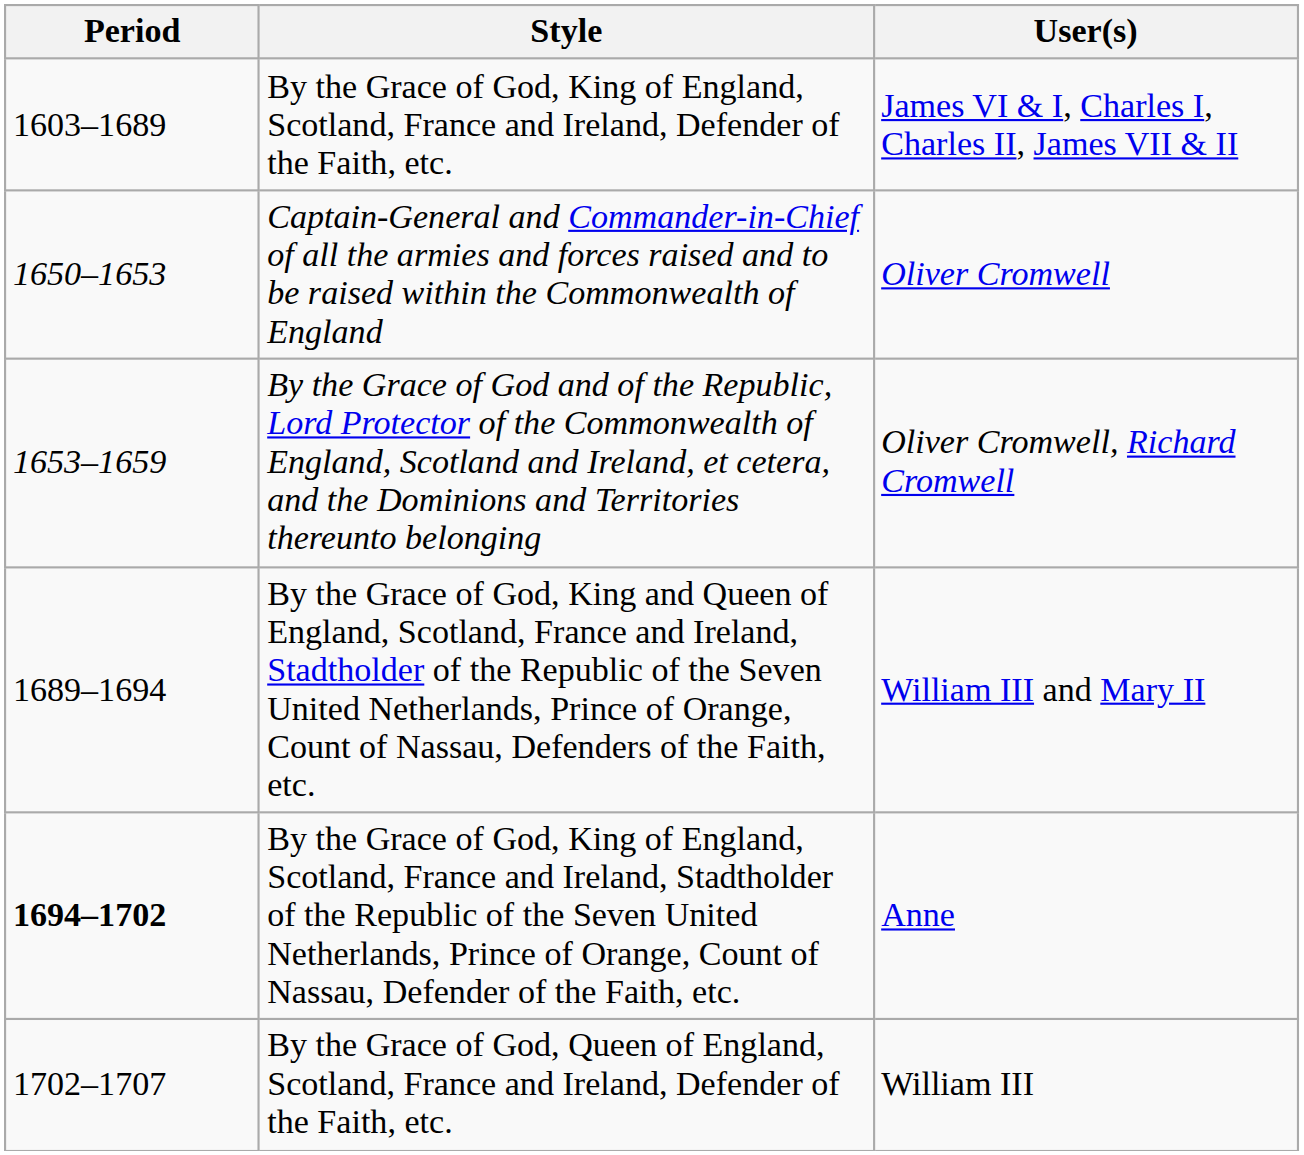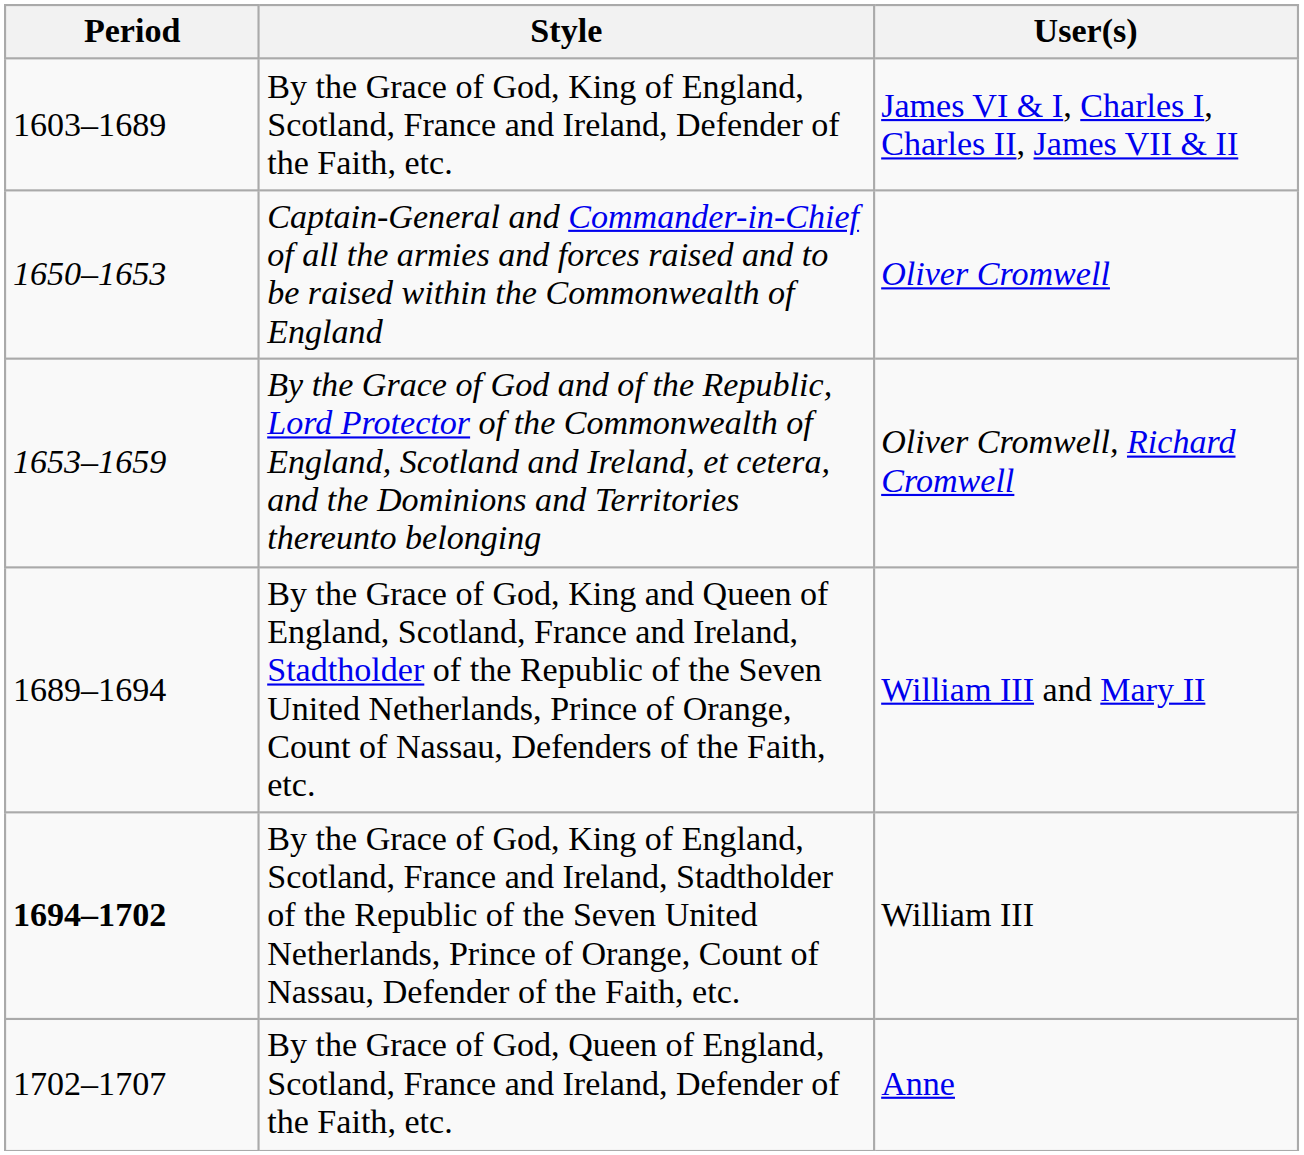row 6 | User(s): Anne -> William III
row 7 | User(s): William III -> Anne
